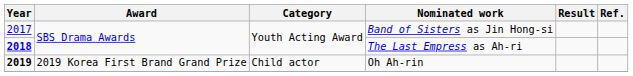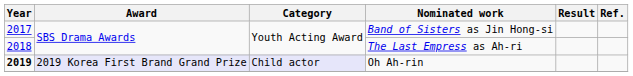The Last Empress as Ah-ri | Year: bold -> normal
Oh Ah-rin | Award: no background -> lavender background
Oh Ah-rin | Category: no background -> lavender background
